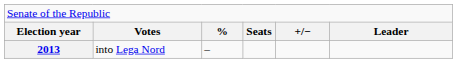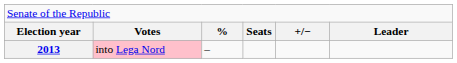2013 | column 2: no background -> pink background
